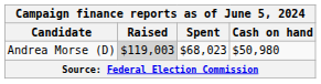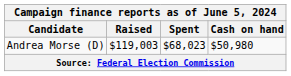Andrea Morse (D) | Raised: lightgrey background -> no background
